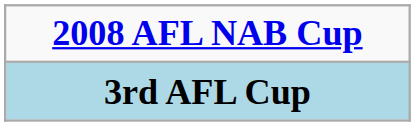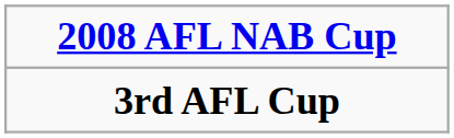row 2 | column 1: lightblue background -> no background
